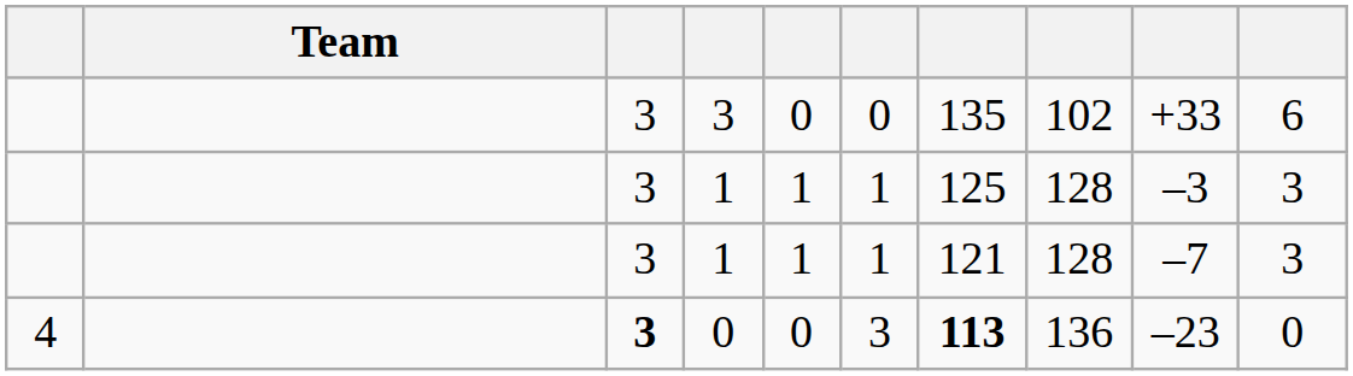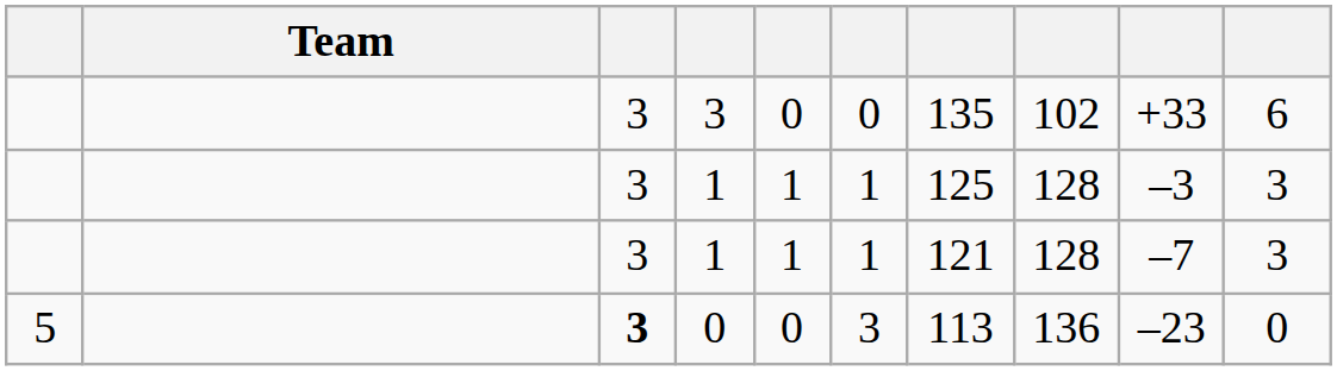row 5 | column 1: 4 -> 5
row 5 | column 7: bold -> normal
